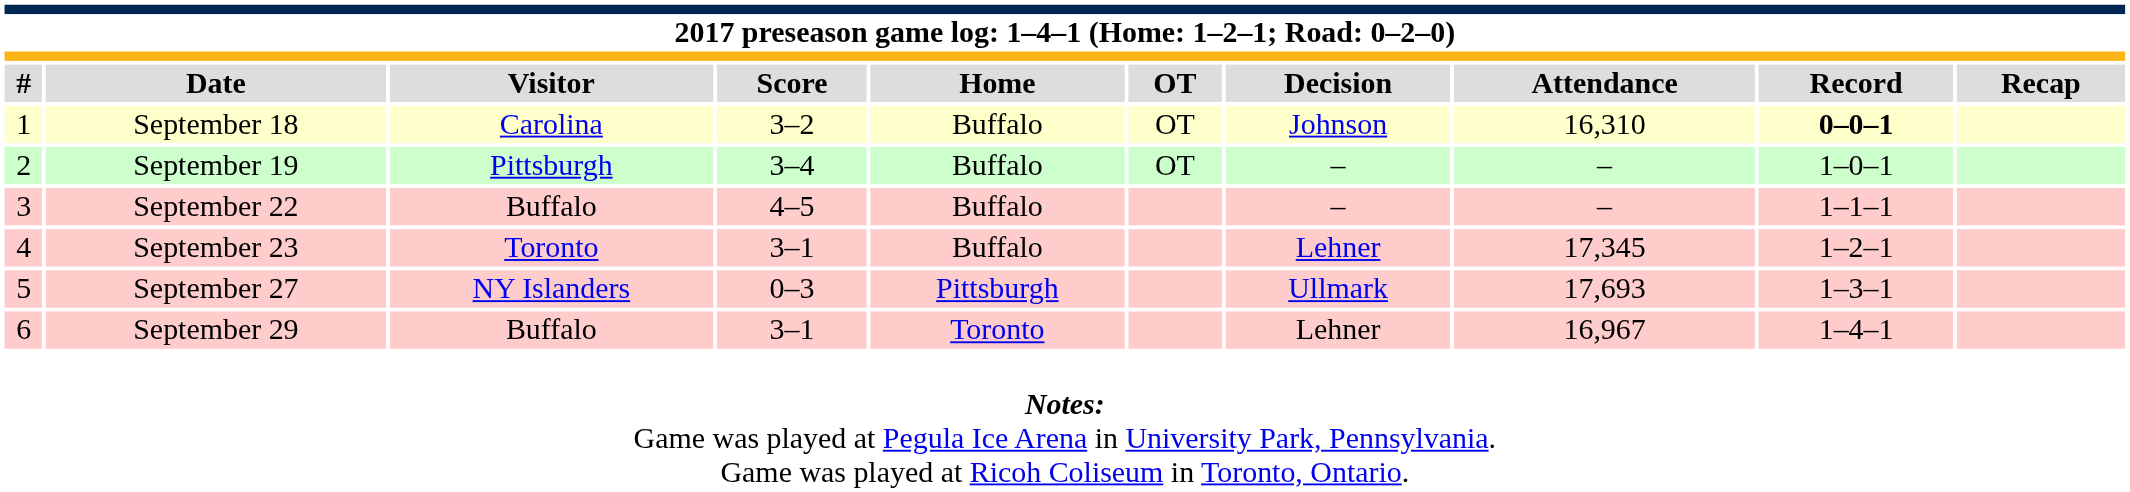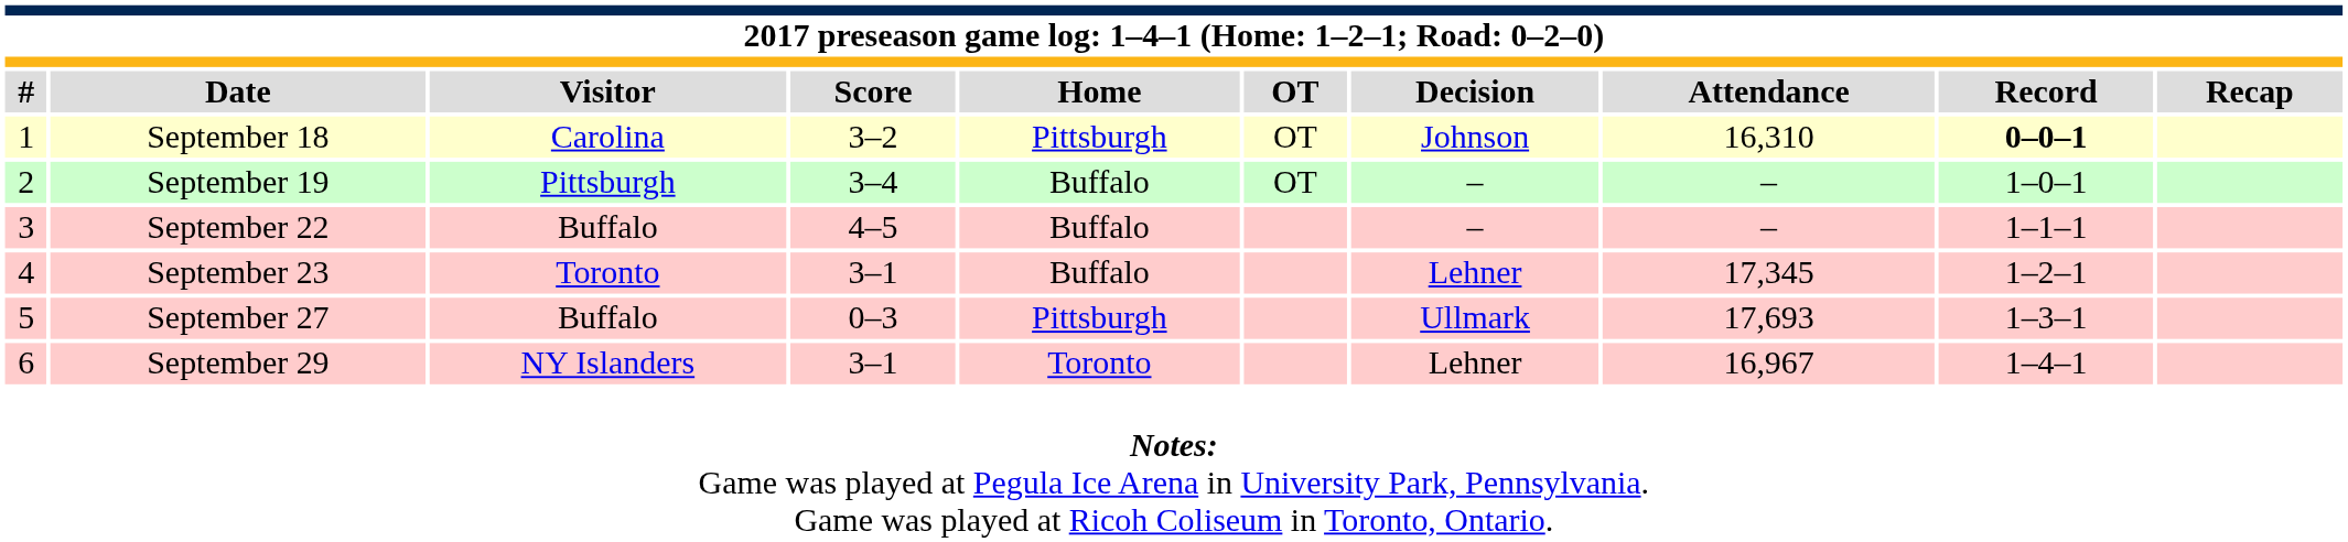September 18 | Home: Buffalo -> Pittsburgh
September 27 | Visitor: NY Islanders -> Buffalo
September 29 | Visitor: Buffalo -> NY Islanders
